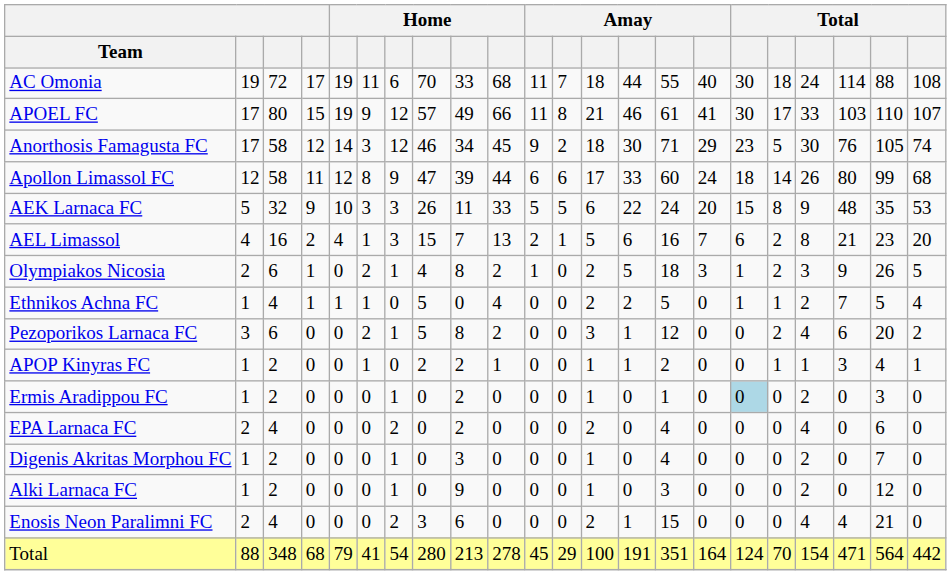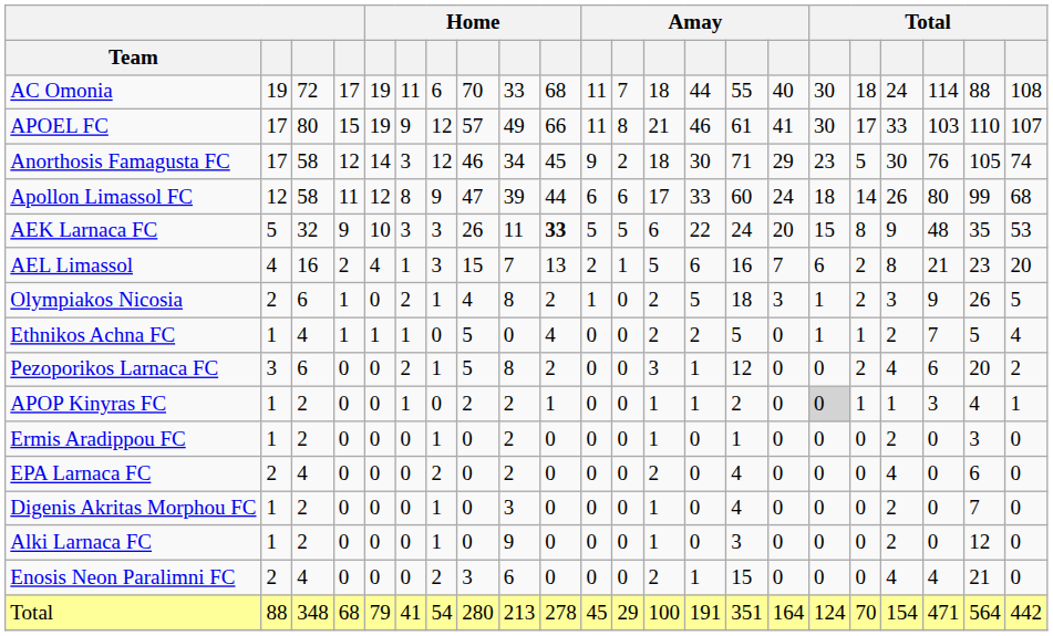AEK Larnaca FC | column 10: normal -> bold
APOP Kinyras FC | column 17: no background -> lightgrey background
Ermis Aradippou FC | column 17: lightblue background -> no background
